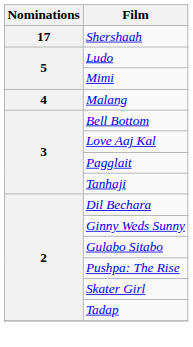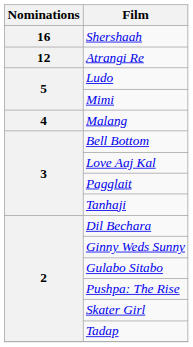Shershaah | Nominations: 17 -> 16
+ row: 12 | Atrangi Re
